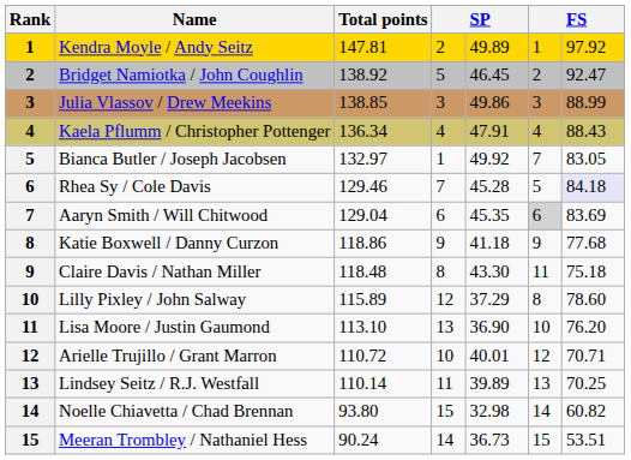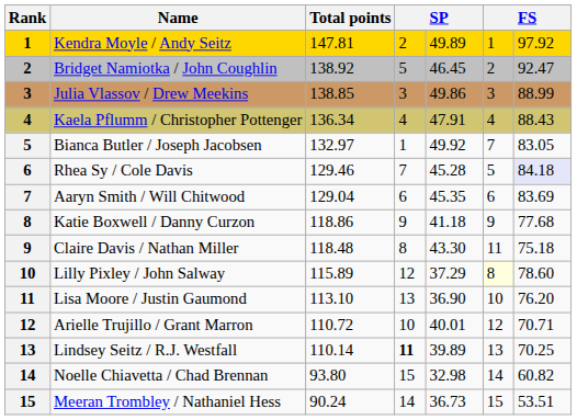Aaryn Smith / Will Chitwood | column 6: lightgrey background -> no background
Lilly Pixley / John Salway | column 6: no background -> lightyellow background
Lindsey Seitz / R.J. Westfall | column 4: normal -> bold
